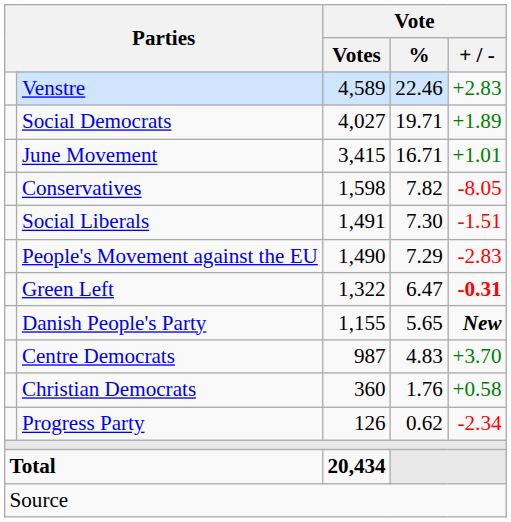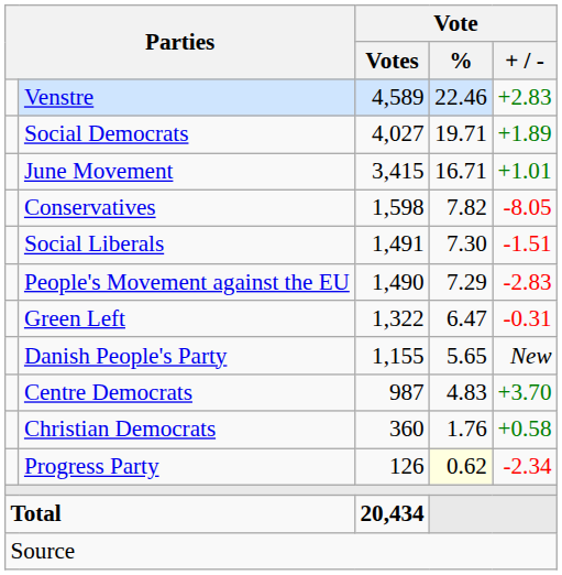Green Left | Vote / + / -: bold -> normal
Danish People's Party | Vote / + / -: bold -> normal
Progress Party | Vote / %: no background -> lightyellow background
